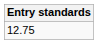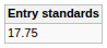row 2 | column 1: 12.75 -> 17.75
